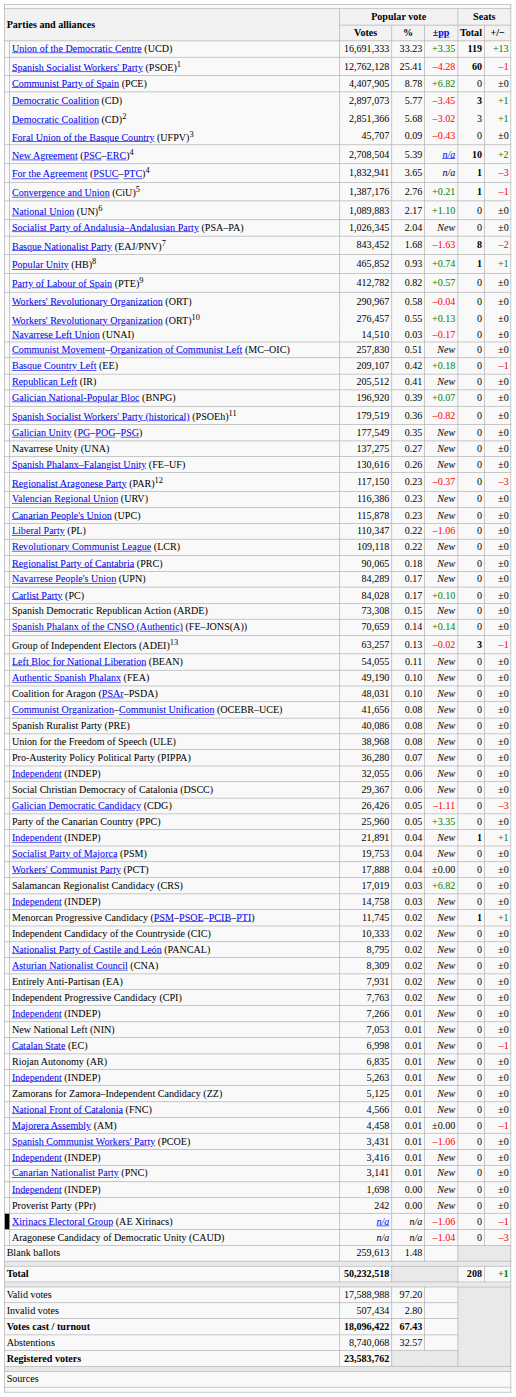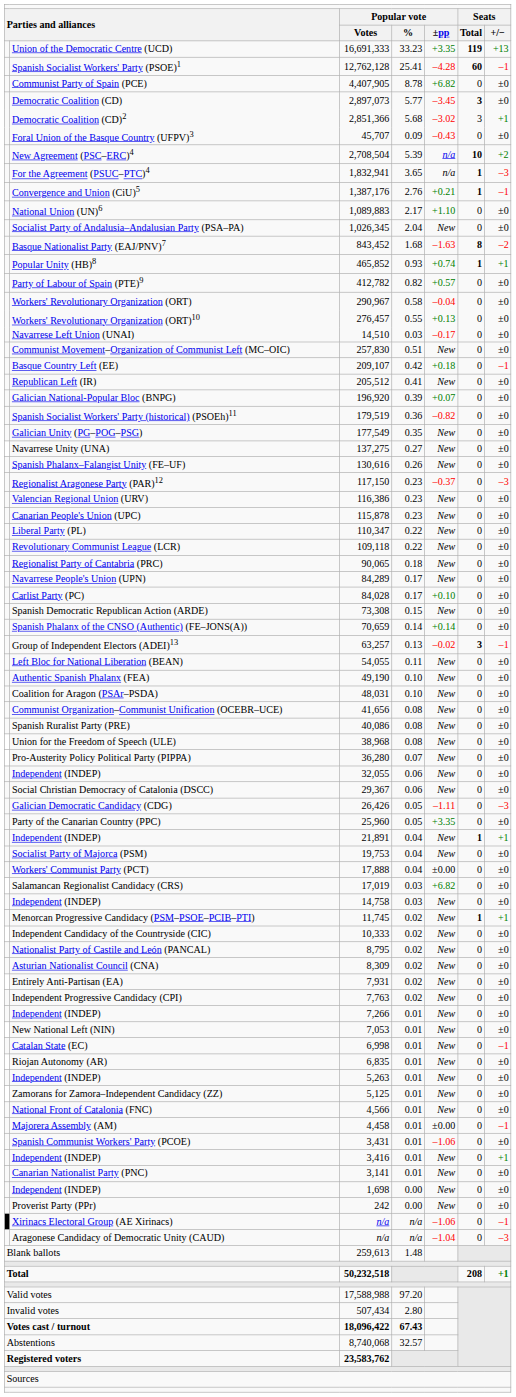2,897,073 | column 7: +1 -> ±0
110,347 | column 5: –1.06 -> New
3,416 | column 7: ±0 -> +1
